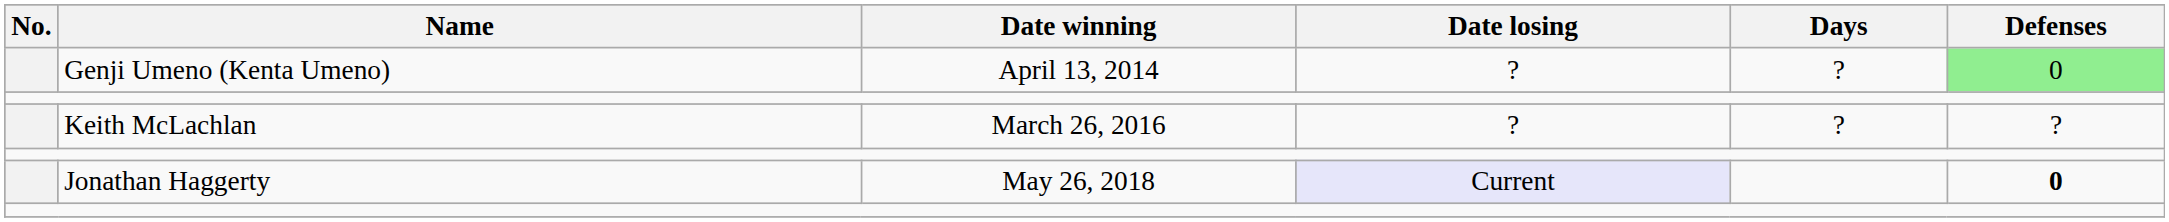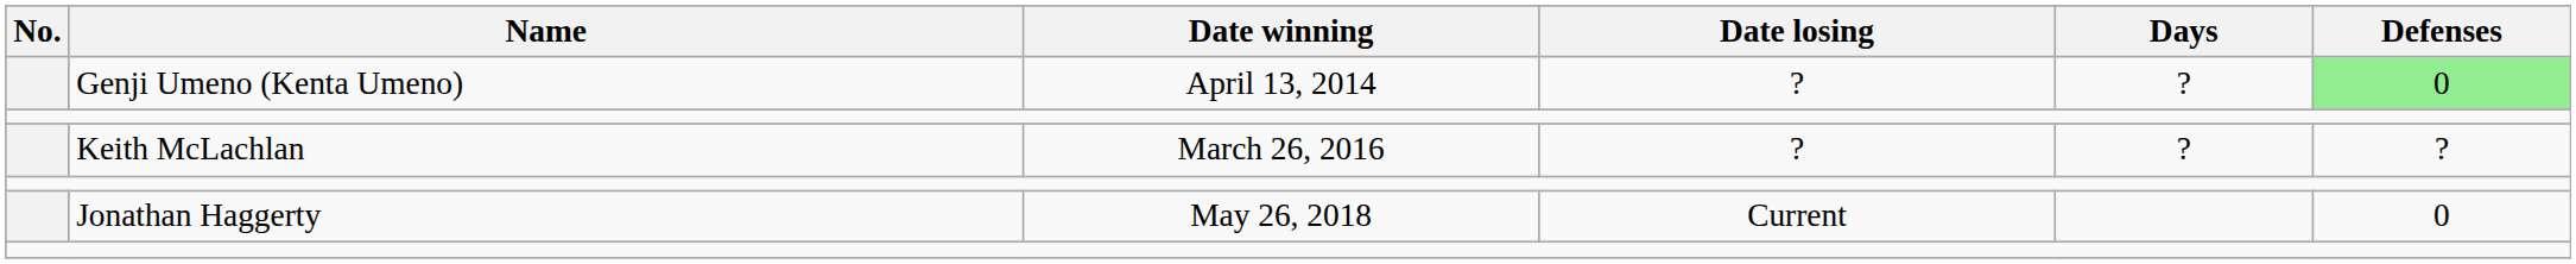Jonathan Haggerty | Date losing: lavender background -> no background
Jonathan Haggerty | Defenses: bold -> normal
